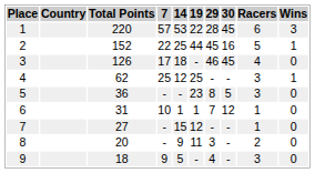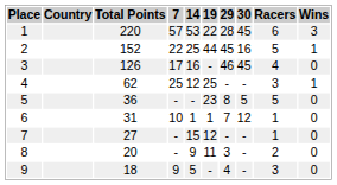row 4 | 14: 18 -> 16
row 6 | Racers: 3 -> 5
